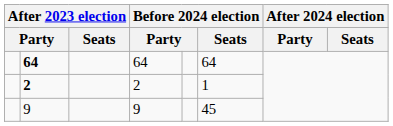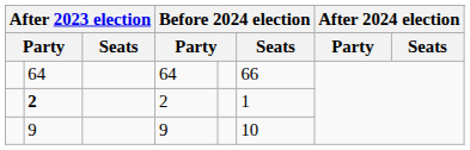row 3 | column 2: bold -> normal
row 3 | Before 2024 election / Seats: 64 -> 66
row 5 | Before 2024 election / Seats: 45 -> 10
